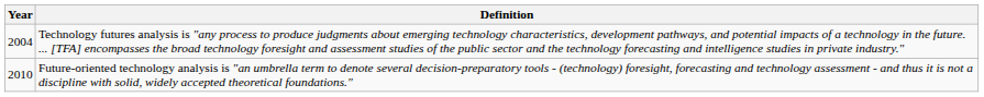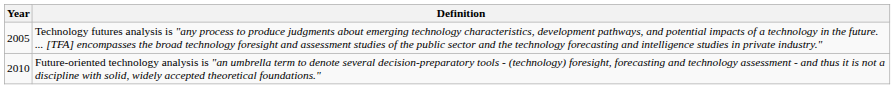row 2 | Year: 2004 -> 2005
